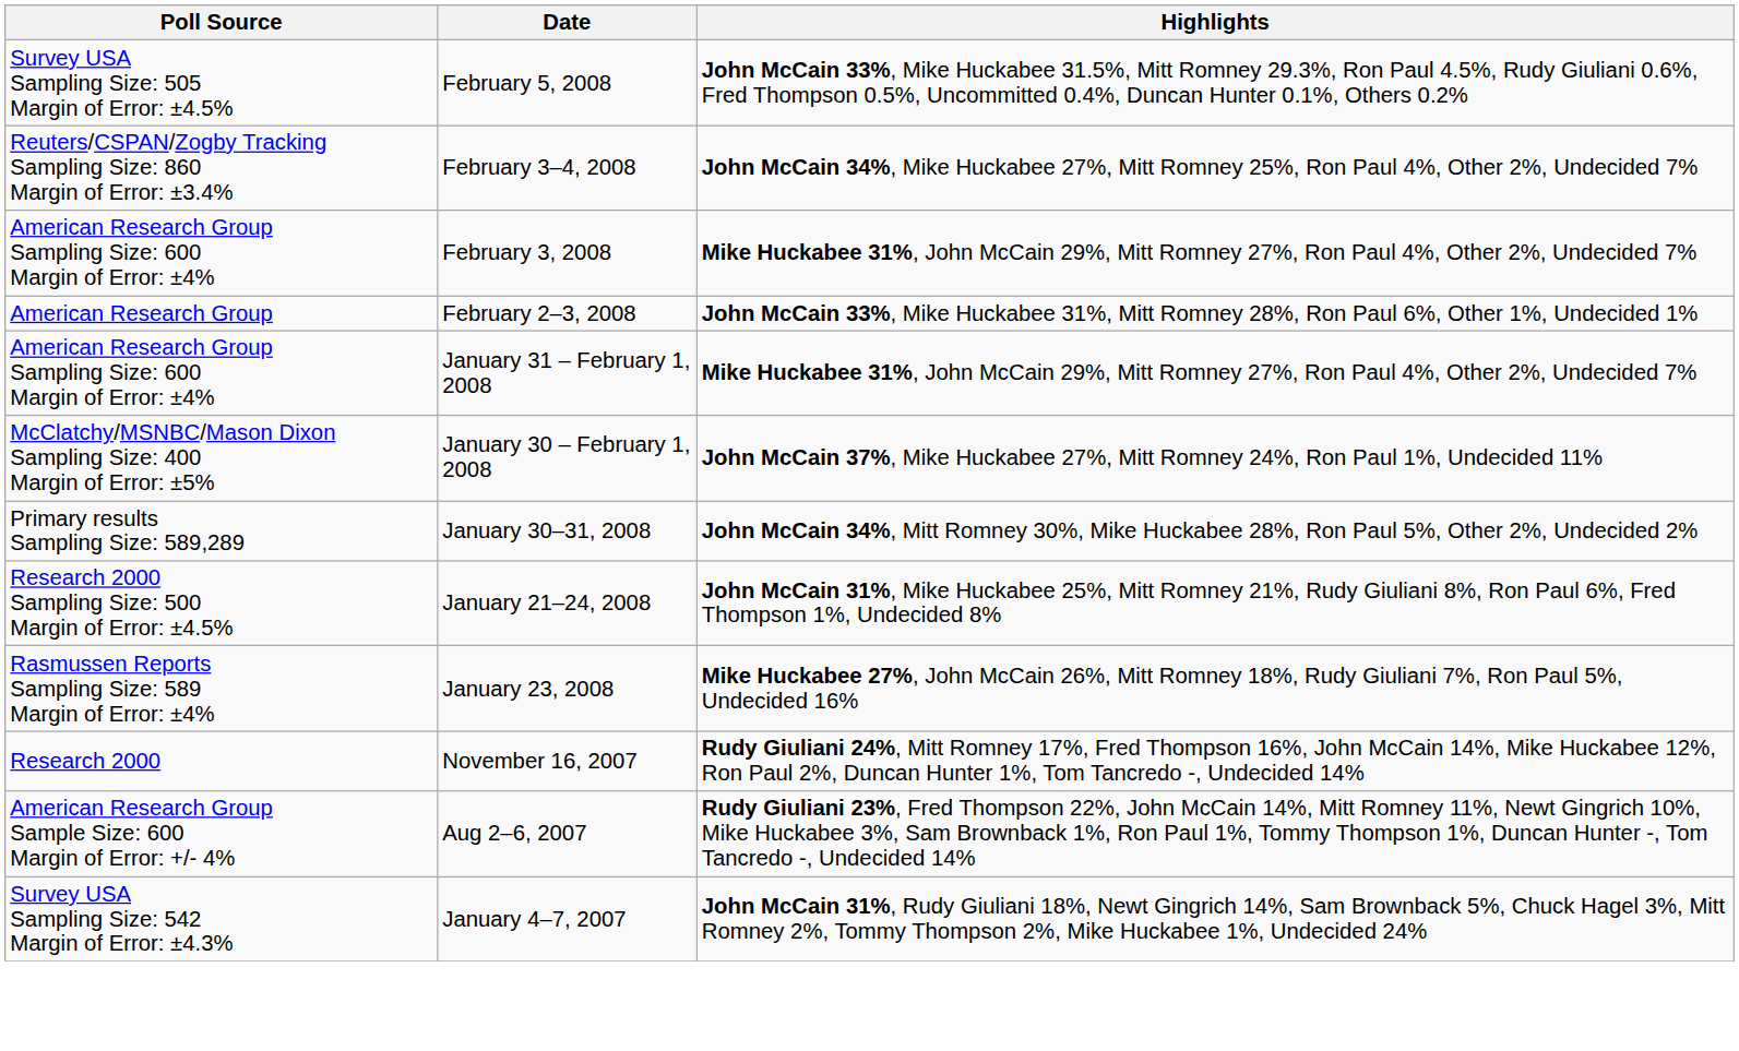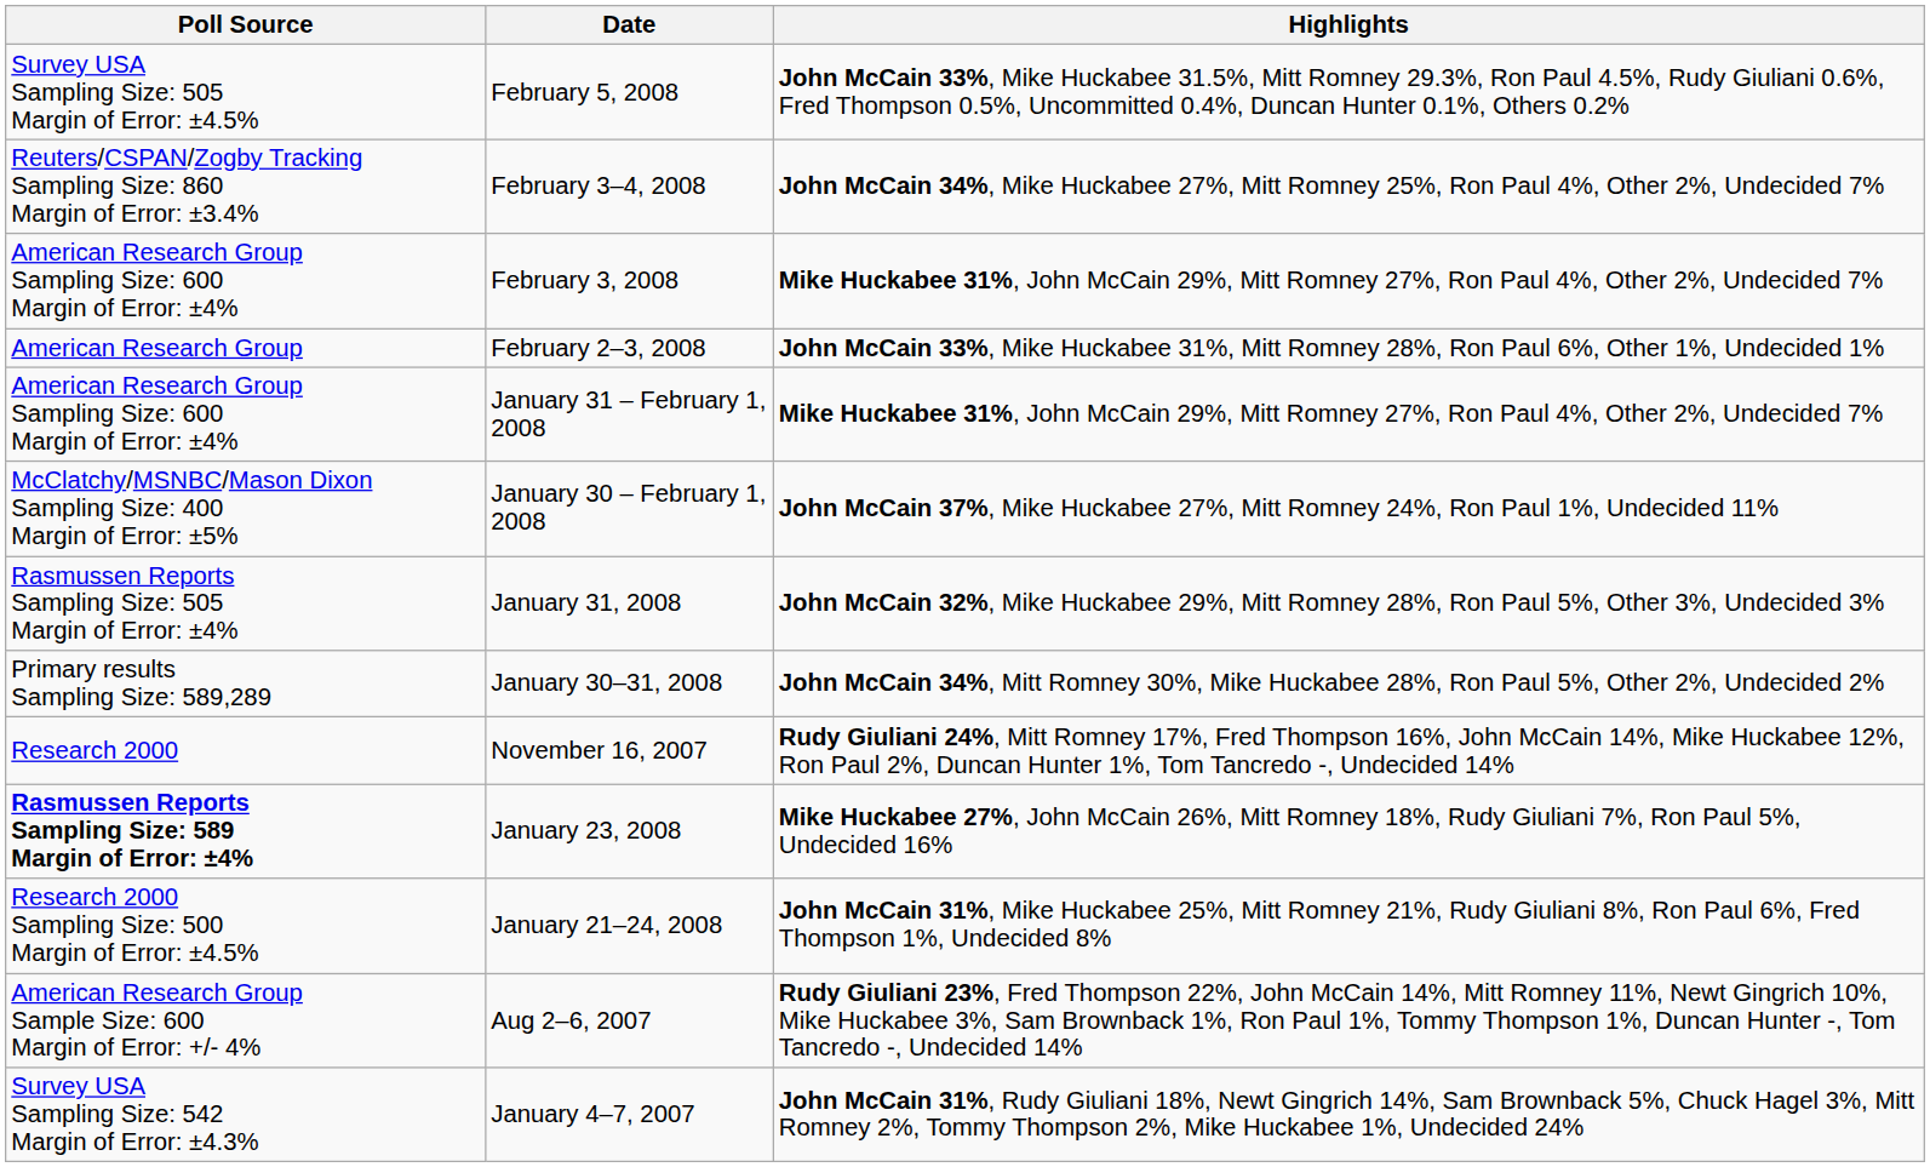+ row: Rasmussen Reports Sampling Size: 505 Margin of Error: ±4% | January 31, 2008 | John McCain 32%, Mike Huckabee 29%, Mitt Romney 28%, Ron Paul 5%, Other 3%, Undecided 3%
rows swapped: January 21–24, 2008 <-> November 16, 2007
January 23, 2008 | Poll Source: normal -> bold
